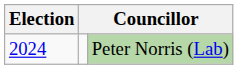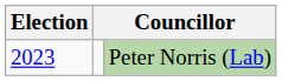Peter Norris (Lab) | Election: 2024 -> 2023
